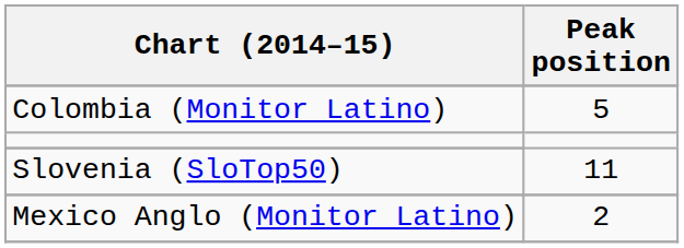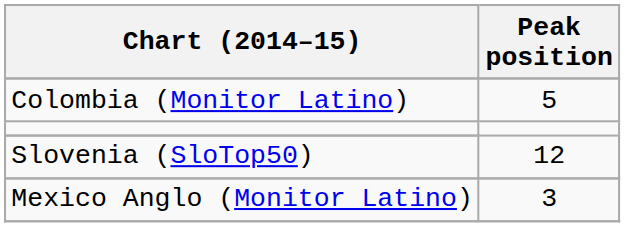row 4 | Peak position: 11 -> 12
row 5 | Peak position: 2 -> 3
